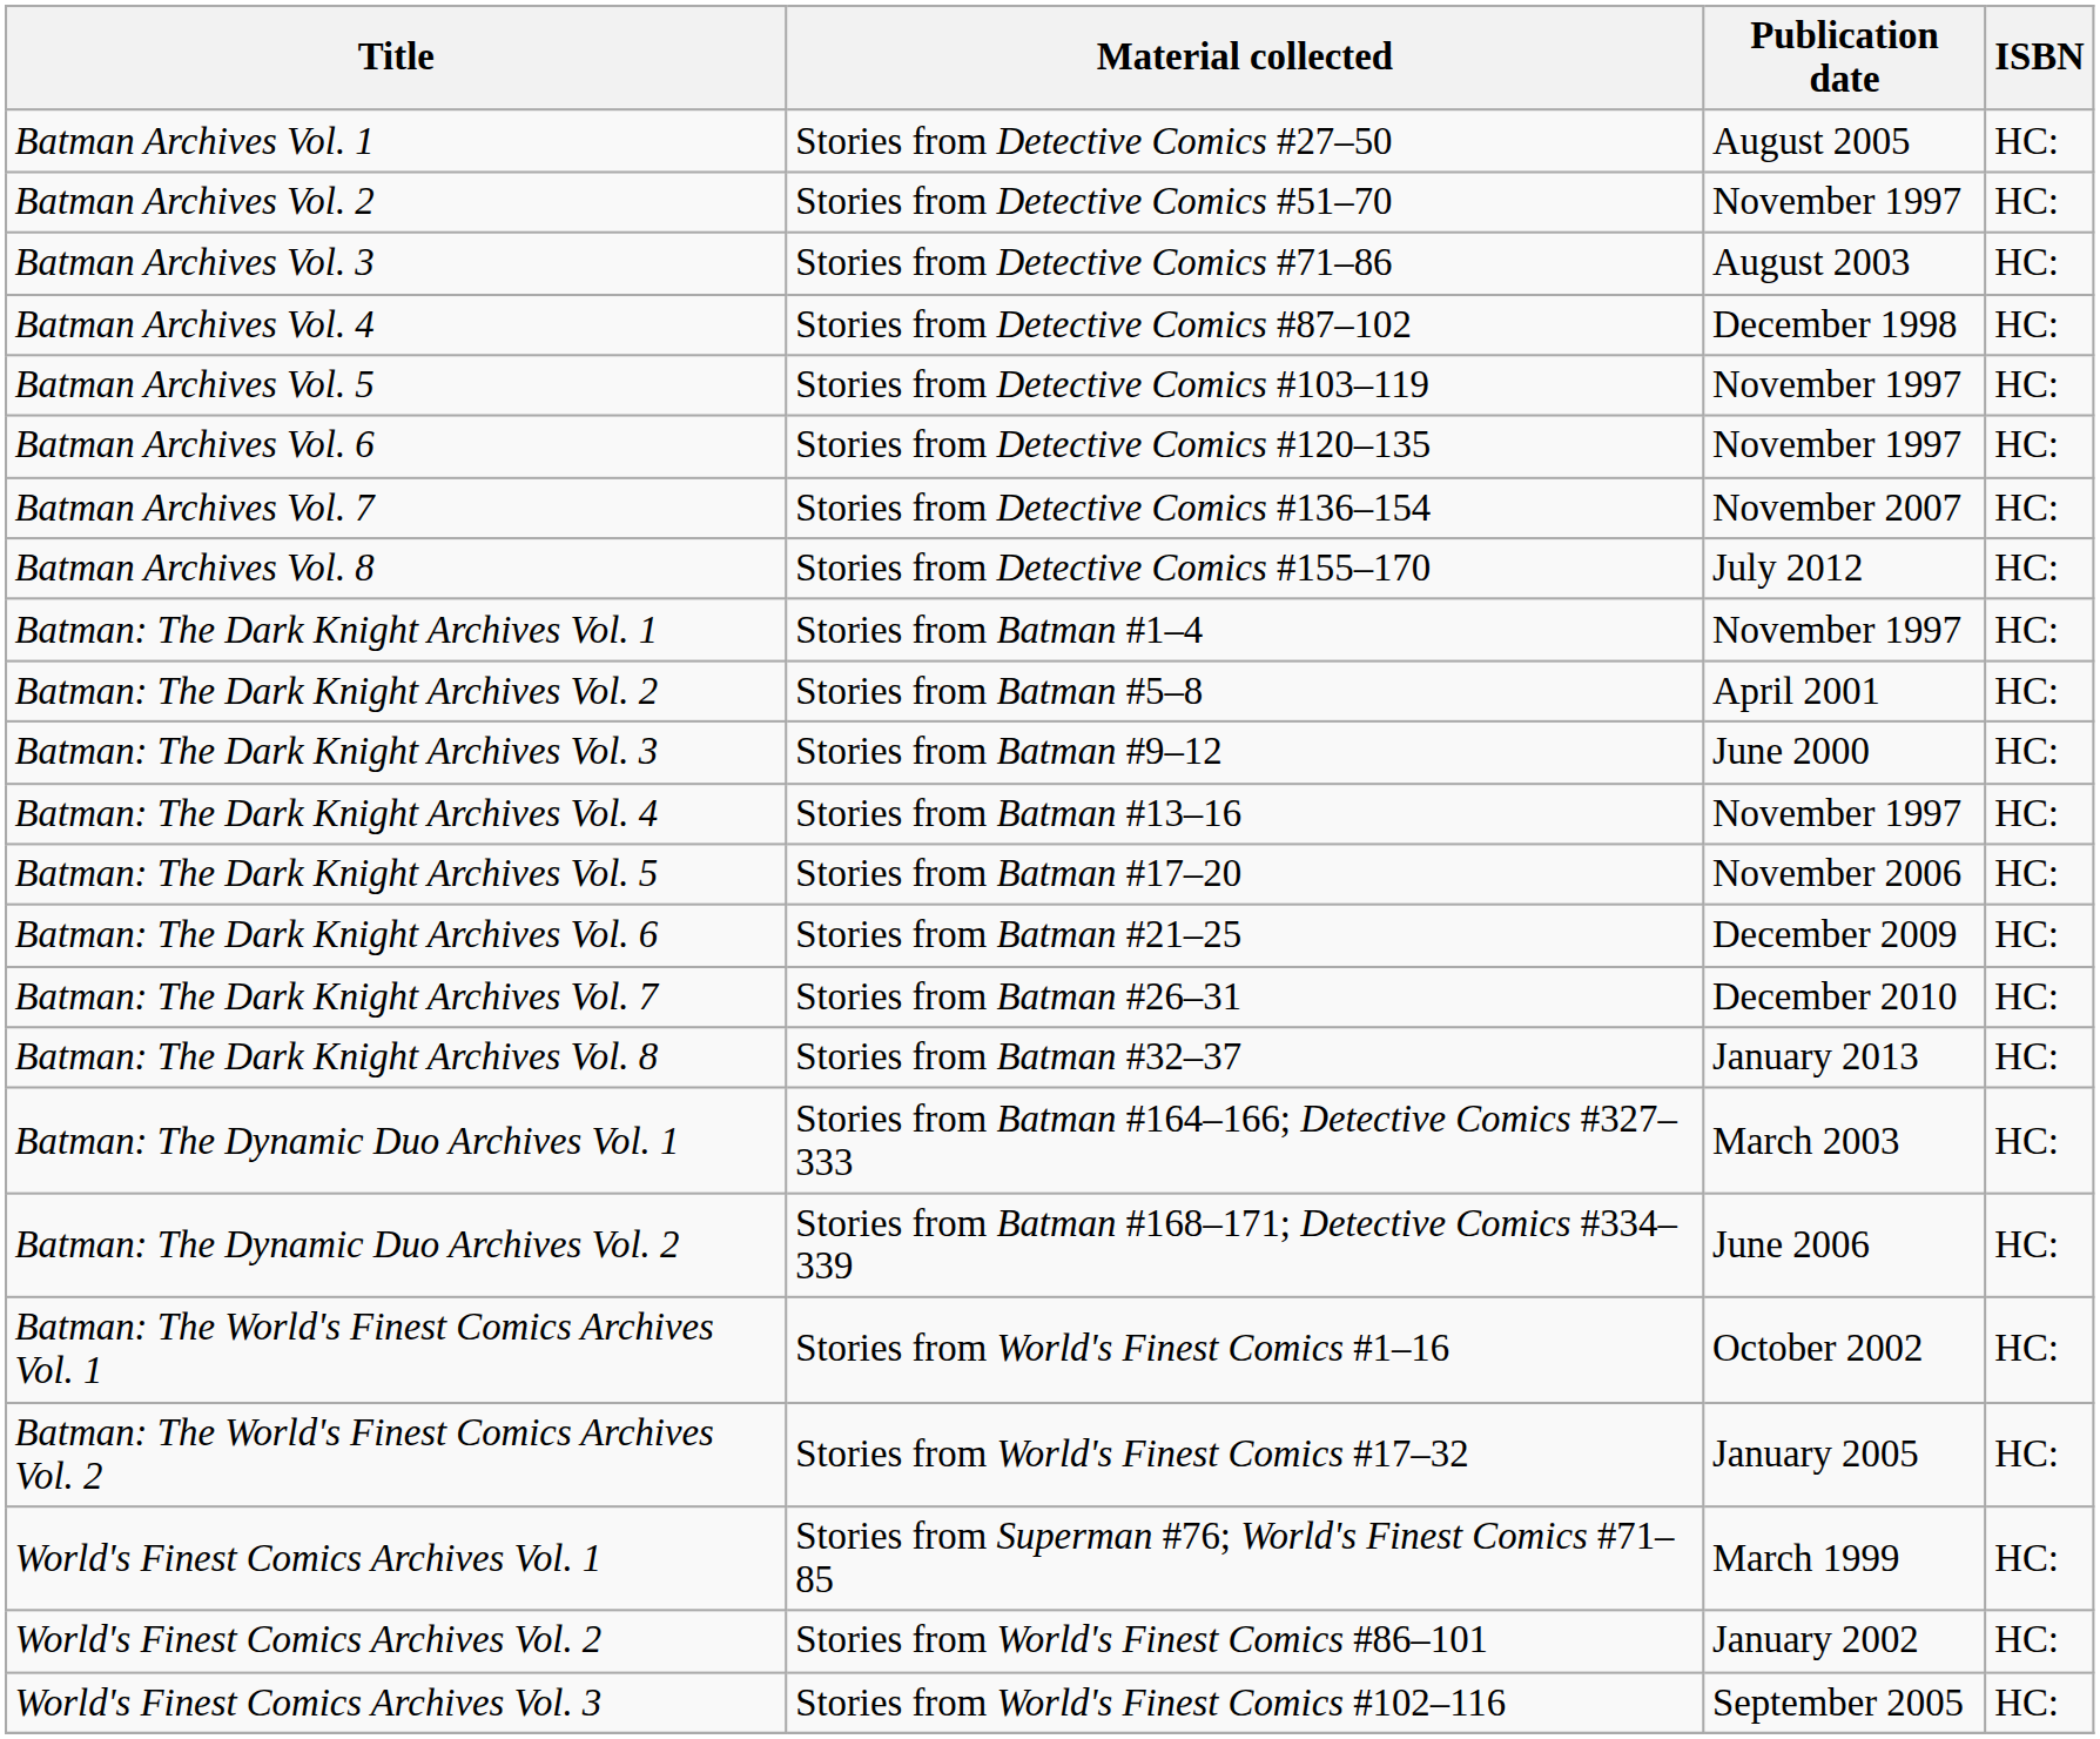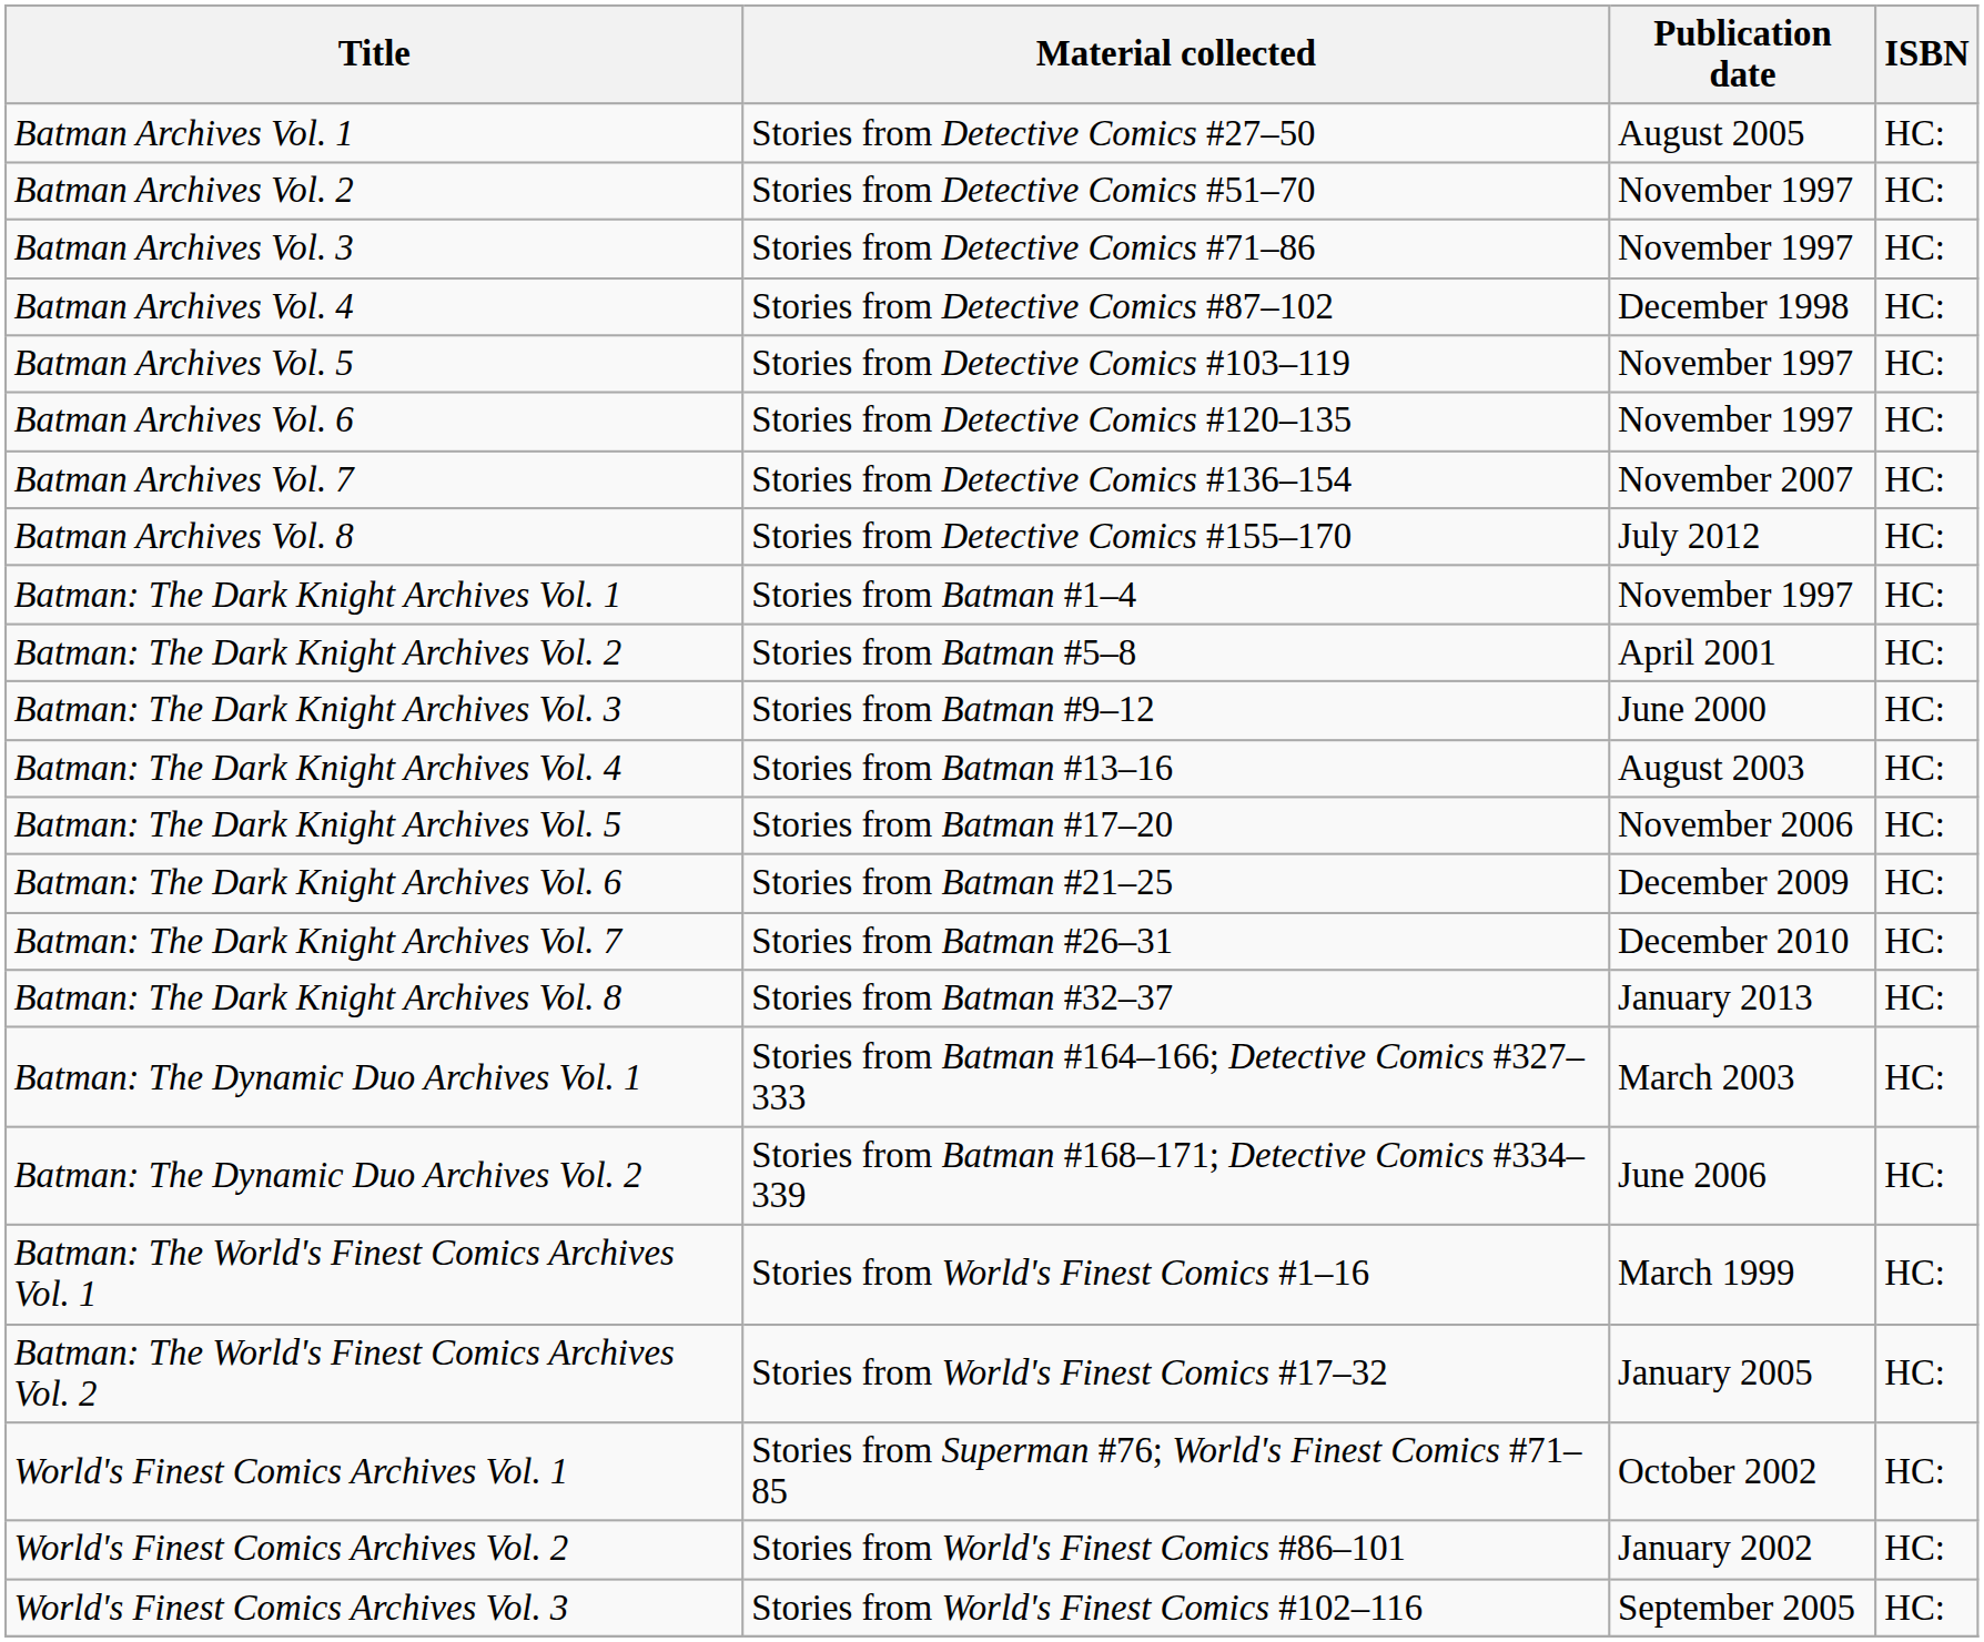Batman Archives Vol. 3 | Publication date: August 2003 -> November 1997
Batman: The Dark Knight Archives Vol. 4 | Publication date: November 1997 -> August 2003
Batman: The World's Finest Comics Archives Vol. 1 | Publication date: October 2002 -> March 1999
World's Finest Comics Archives Vol. 1 | Publication date: March 1999 -> October 2002
